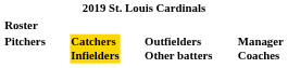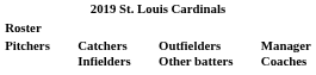Pitchers | column 2: gold background -> no background
